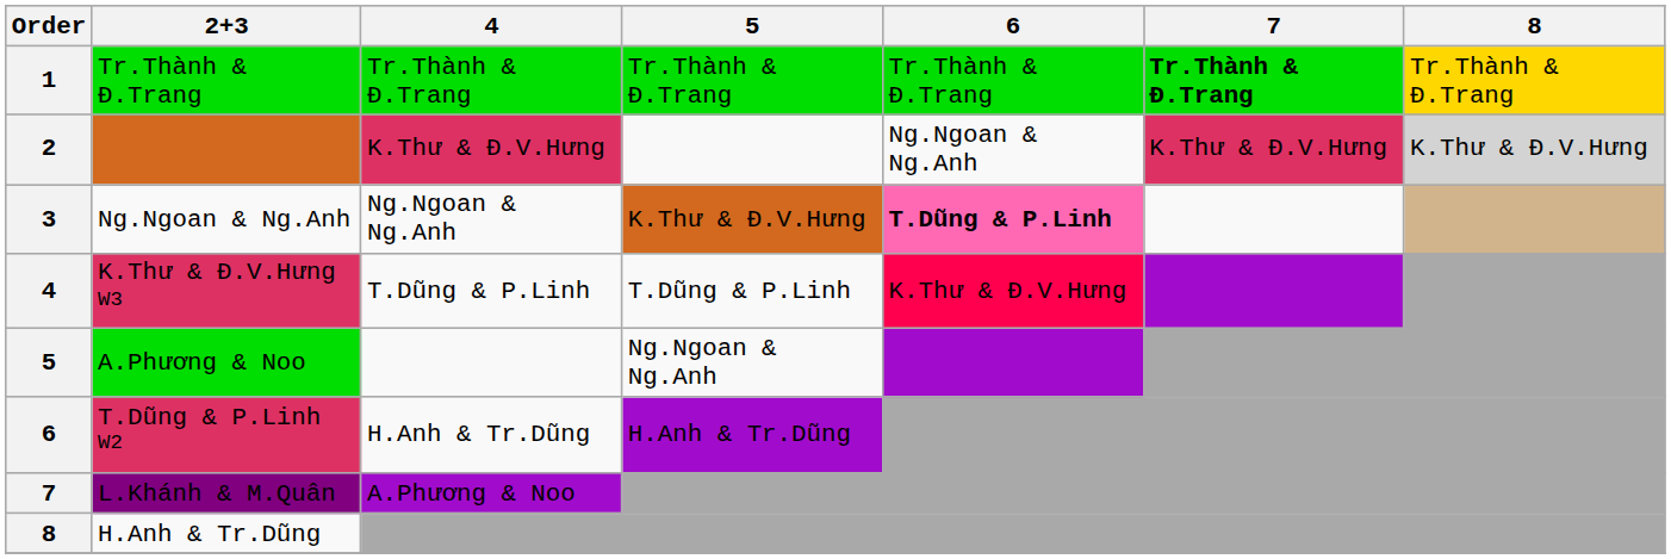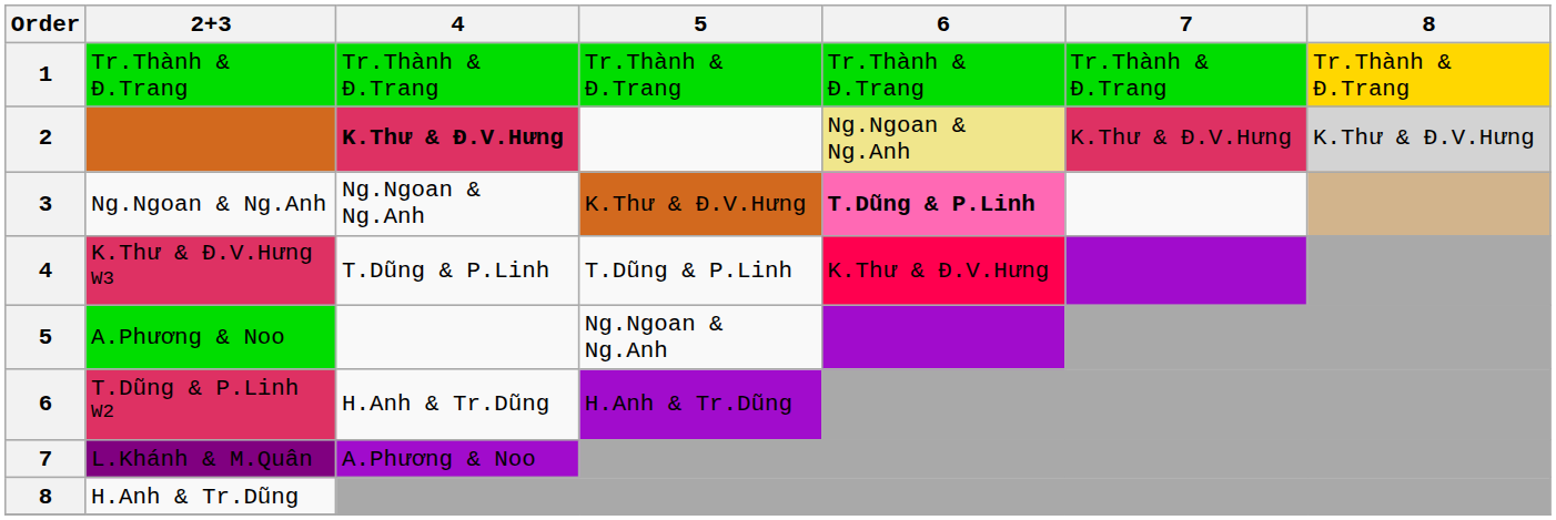1 | 7: bold -> normal
2 | 4: normal -> bold
2 | 6: no background -> khaki background
